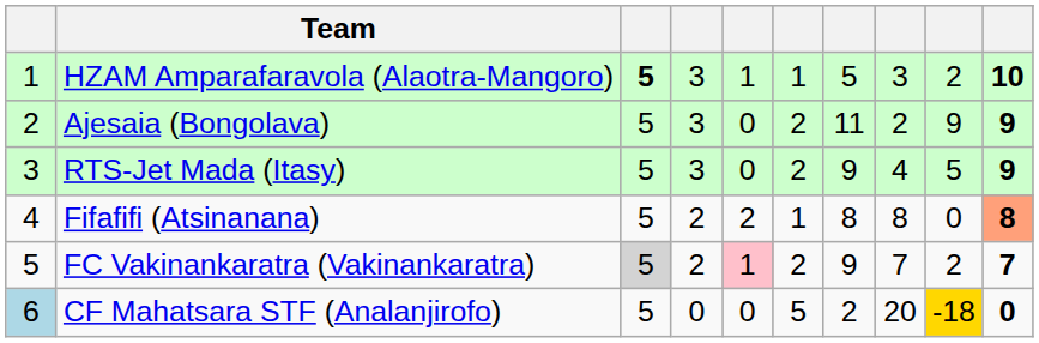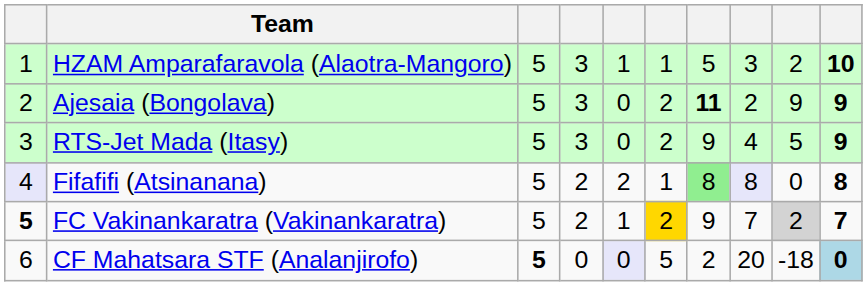HZAM Amparafaravola (Alaotra-Mangoro) | column 3: bold -> normal
Ajesaia (Bongolava) | column 7: normal -> bold
Fifafifi (Atsinanana) | column 1: no background -> lavender background
Fifafifi (Atsinanana) | column 7: no background -> lightgreen background
Fifafifi (Atsinanana) | column 8: no background -> lavender background
Fifafifi (Atsinanana) | column 10: lightsalmon background -> no background
FC Vakinankaratra (Vakinankaratra) | column 1: normal -> bold
FC Vakinankaratra (Vakinankaratra) | column 3: lightgrey background -> no background
FC Vakinankaratra (Vakinankaratra) | column 5: pink background -> no background
FC Vakinankaratra (Vakinankaratra) | column 6: no background -> gold background
FC Vakinankaratra (Vakinankaratra) | column 9: no background -> lightgrey background
CF Mahatsara STF (Analanjirofo) | column 1: lightblue background -> no background
CF Mahatsara STF (Analanjirofo) | column 3: normal -> bold
CF Mahatsara STF (Analanjirofo) | column 5: no background -> lavender background
CF Mahatsara STF (Analanjirofo) | column 9: gold background -> no background
CF Mahatsara STF (Analanjirofo) | column 10: no background -> lightblue background
